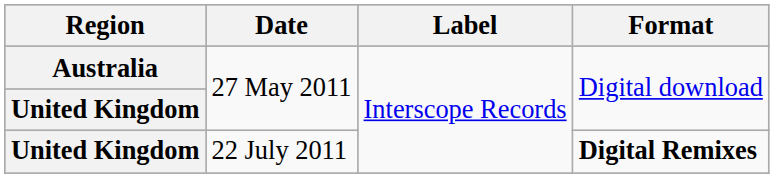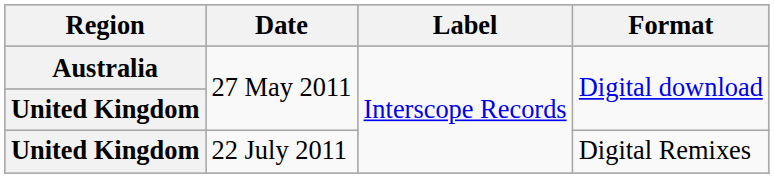United Kingdom / 22 July 2011 | Format: bold -> normal
